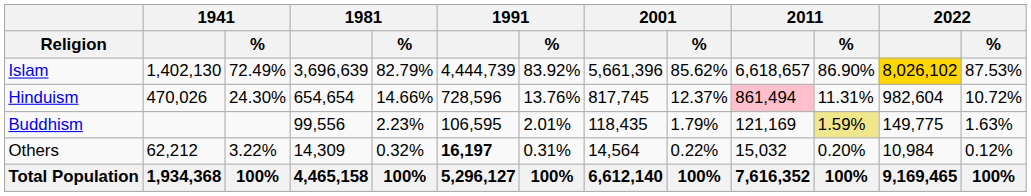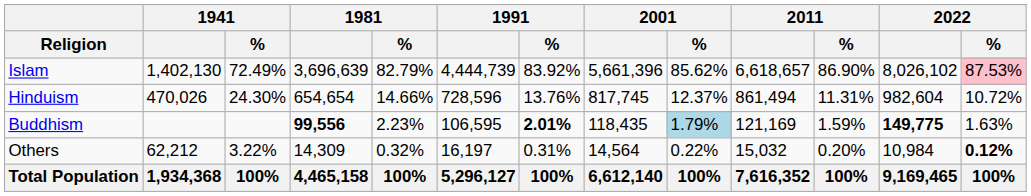Islam | 2022: gold background -> no background
Islam | 2022 / %: no background -> pink background
Hinduism | 2011: pink background -> no background
Buddhism | 1981: normal -> bold
Buddhism | 1991 / %: normal -> bold
Buddhism | 2001 / %: no background -> lightblue background
Buddhism | 2011 / %: khaki background -> no background
Buddhism | 2022: normal -> bold
Others | 1991: bold -> normal
Others | 2022 / %: normal -> bold
